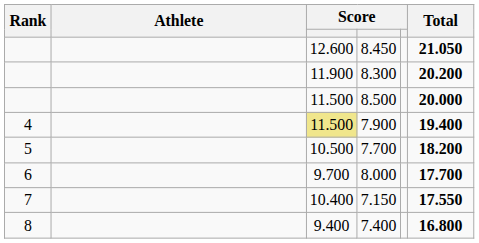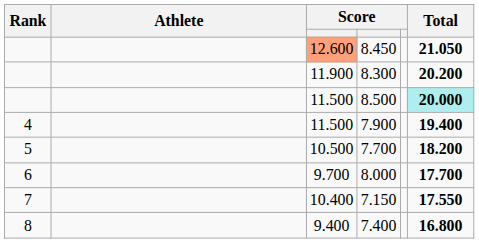8.450 | column 3: no background -> lightsalmon background
8.500 | Total: no background -> paleturquoise background
7.900 | column 3: khaki background -> no background
